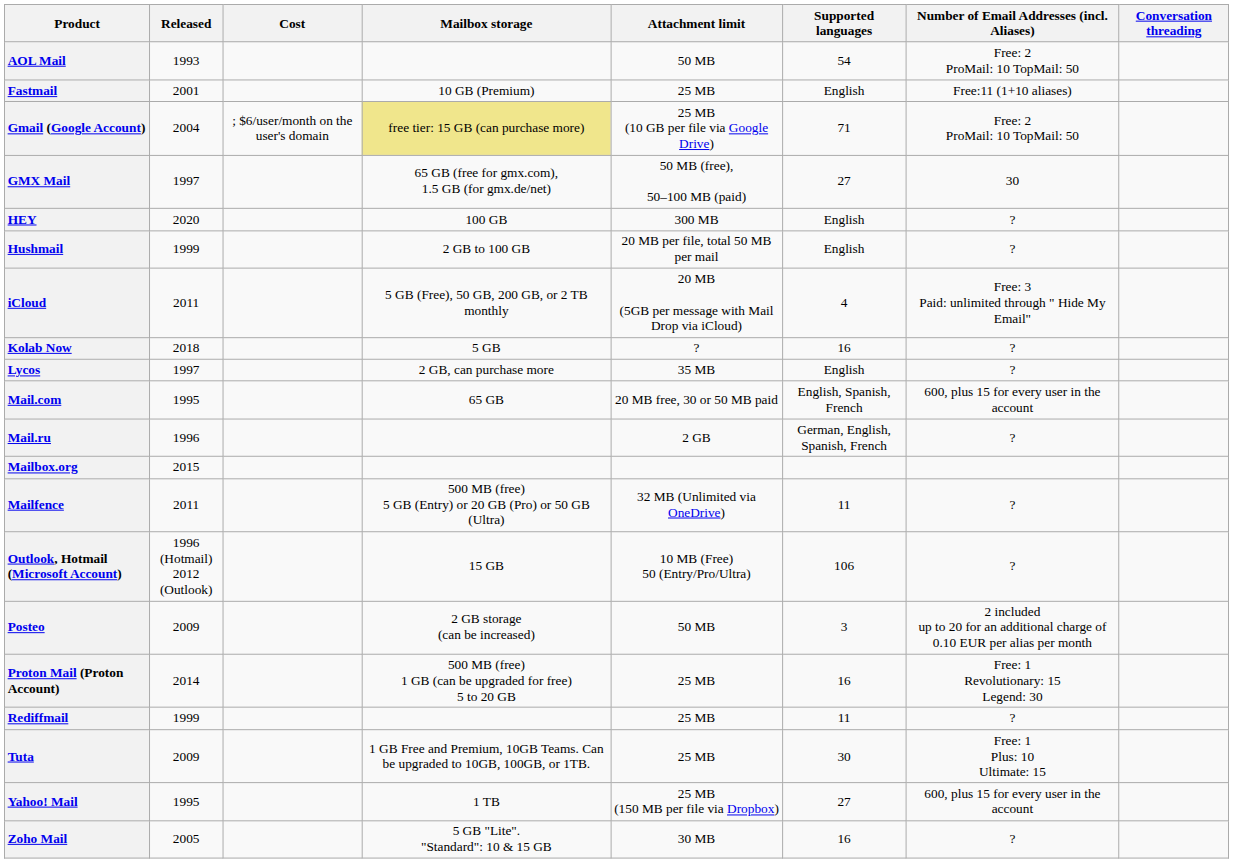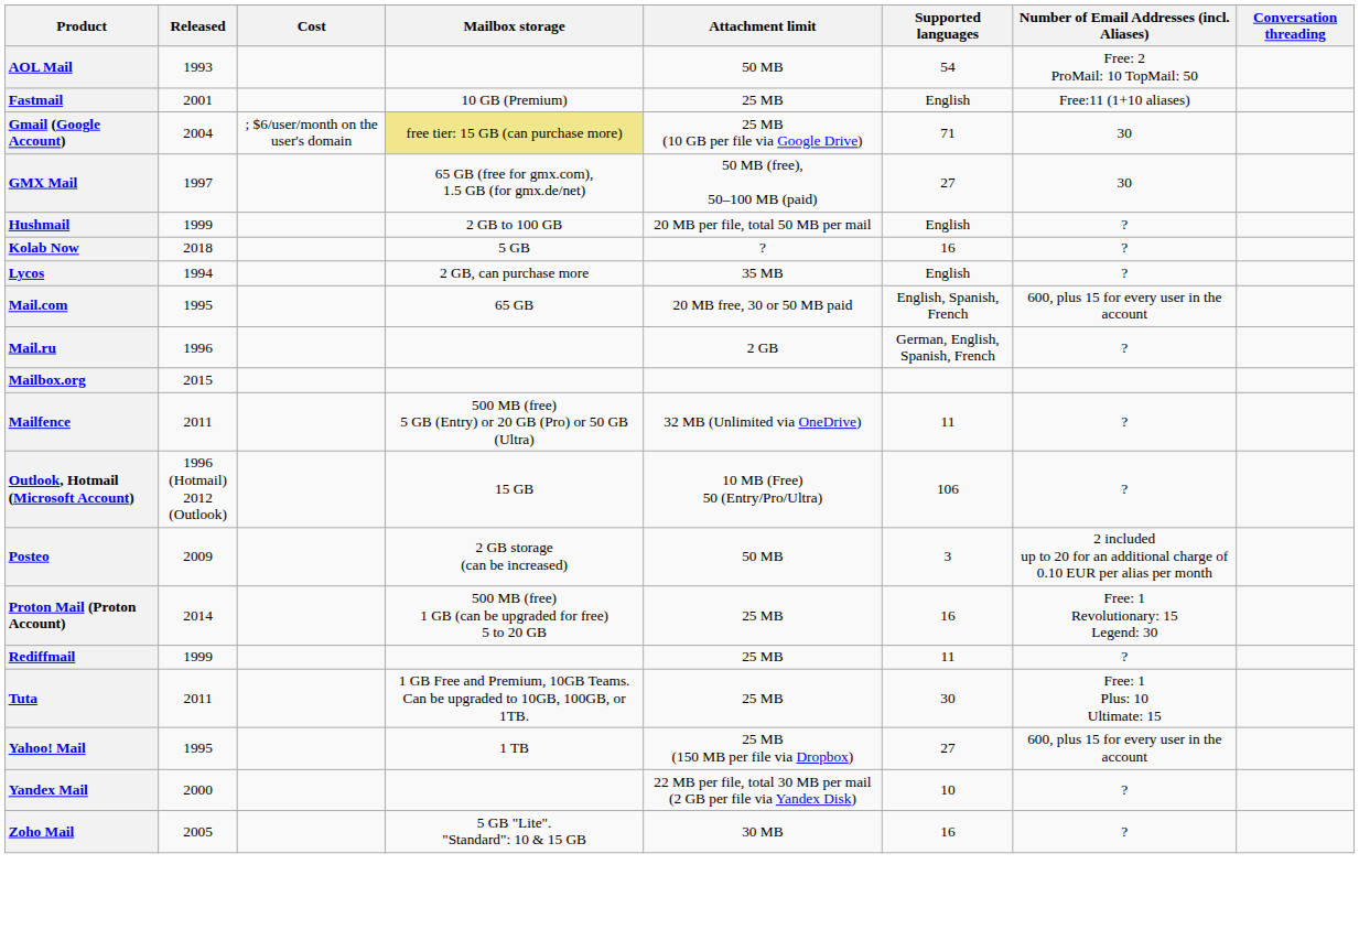Gmail (Google Account) | Number of Email Addresses (incl. Aliases): Free: 2 ProMail: 10 TopMail: 50 -> 30
- row: HEY | 2020 | 100 GB | 300 MB | English | ?
- row: iCloud | 2011 | 5 GB (Free), 50 GB, 200 GB, or 2 TB monthly | 20 MB (5GB per message with Mail Drop via iCloud) | 4 | Free: 3 Paid: unlimited through " Hide My Email"
Lycos | Released: 1997 -> 1994
Tuta | Released: 2009 -> 2011
+ row: Yandex Mail | 2000 | 22 MB per file, total 30 MB per mail (2 GB per file via Yandex Disk) | 10 | ?
